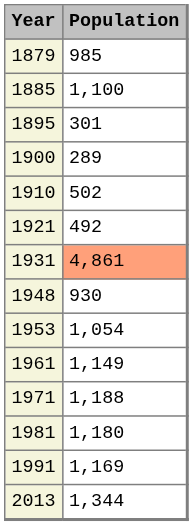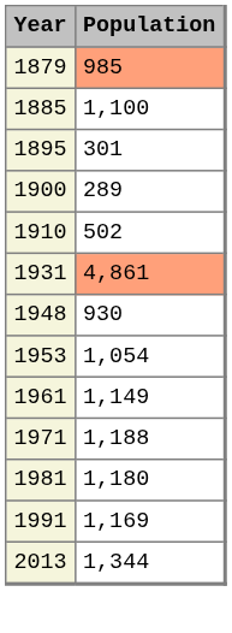1879 | Population: no background -> lightsalmon background
- row: 1921 | 492
